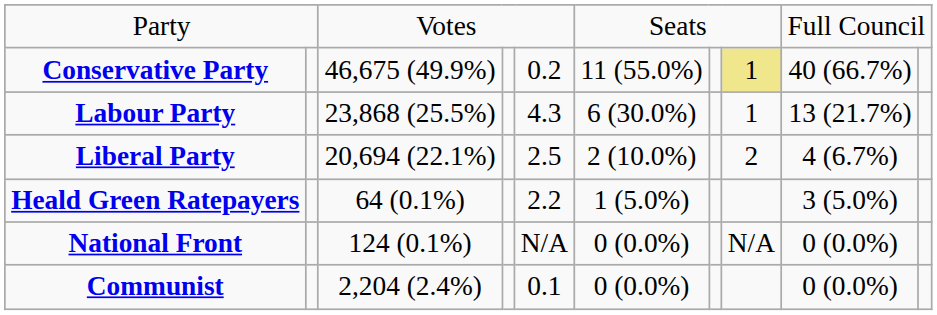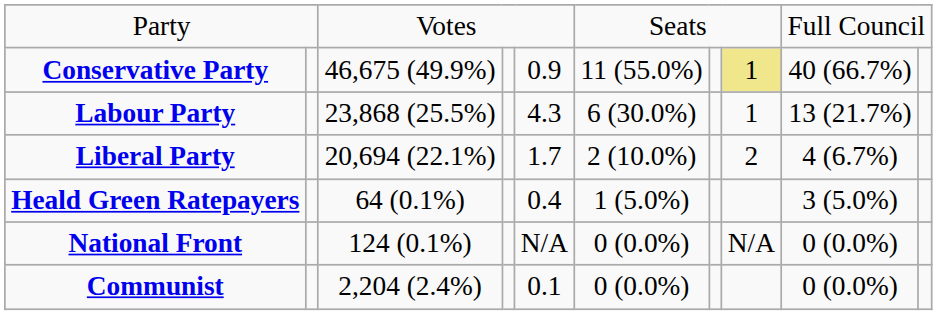Conservative Party | column 5: 0.2 -> 0.9
Liberal Party | column 5: 2.5 -> 1.7
Heald Green Ratepayers | column 5: 2.2 -> 0.4
